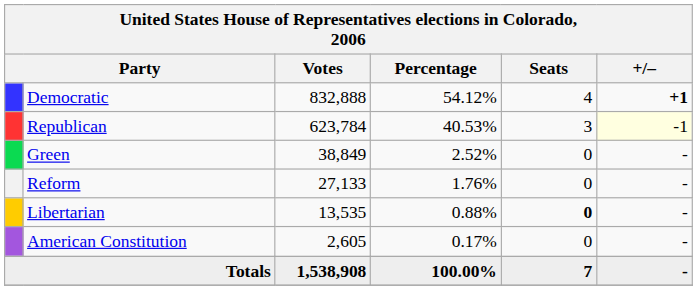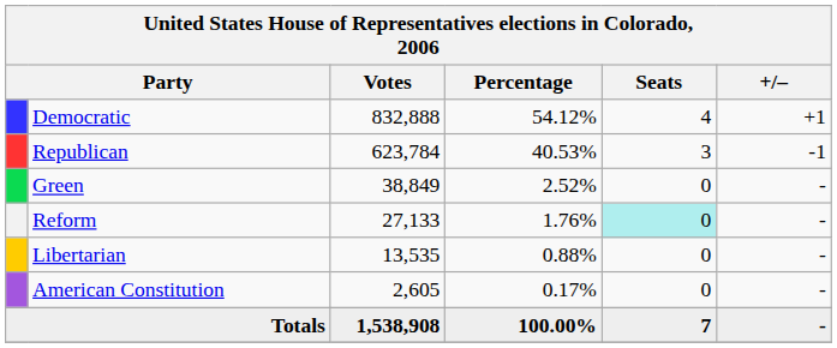Democratic | +/–: bold -> normal
Republican | +/–: lightyellow background -> no background
Reform | Seats: no background -> paleturquoise background
Libertarian | Seats: bold -> normal
